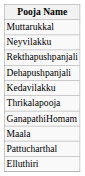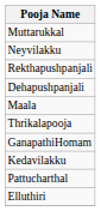row 6 | column 1: Kedavilakku -> Maala
row 9 | column 1: Maala -> Kedavilakku
